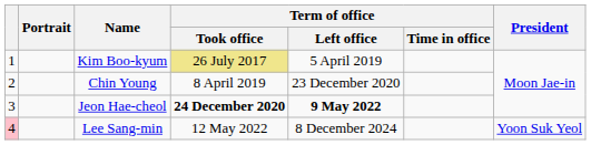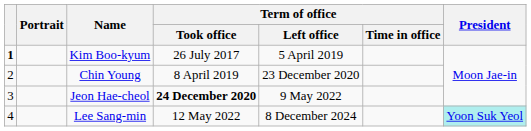Kim Boo-kyum | column 1: normal -> bold
Kim Boo-kyum | Term of office / Took office: khaki background -> no background
Jeon Hae-cheol | Term of office / Left office: bold -> normal
Lee Sang-min | column 1: pink background -> no background
Lee Sang-min | President: no background -> paleturquoise background
